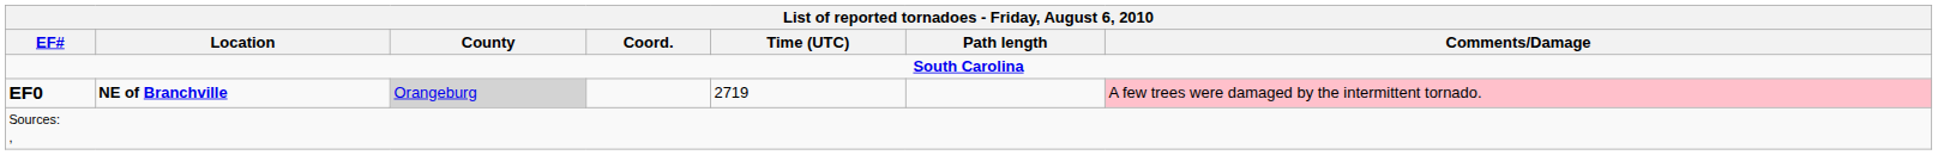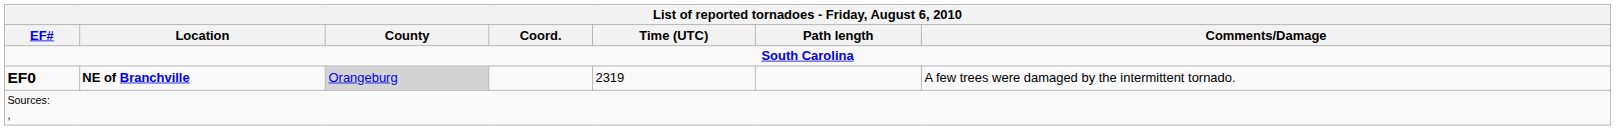EF0 | Time (UTC): 2719 -> 2319
EF0 | Comments/Damage: pink background -> no background
